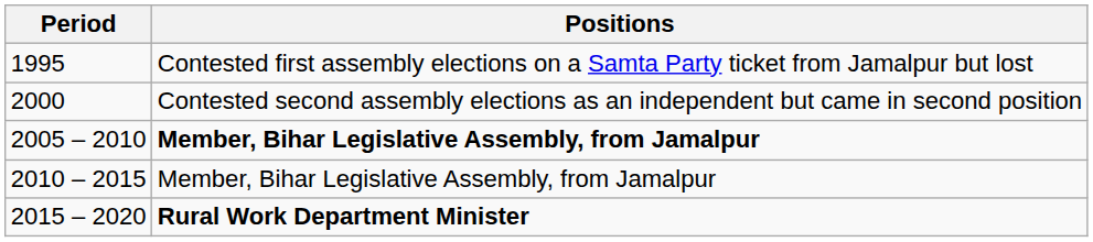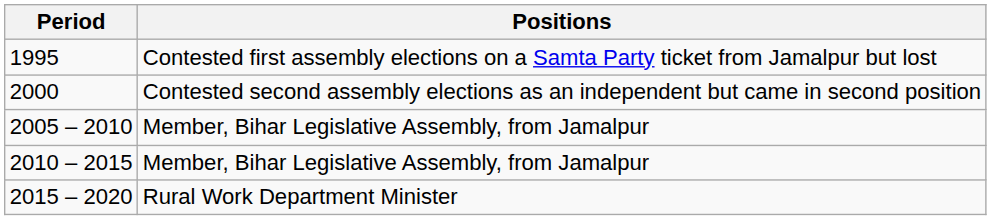2005 – 2010 | Positions: bold -> normal
2015 – 2020 | Positions: bold -> normal
